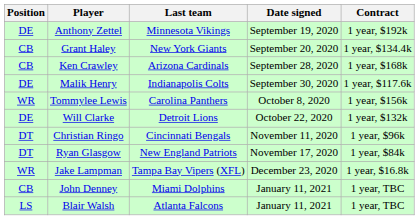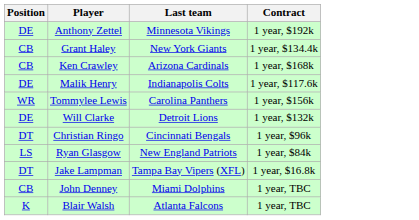- column: Date signed | September 19, 2020 | September 20, 2020 | September 28, 2020 | September 30, 2020 | October 8, 2020 | October 22, 2020 | November 11, 2020 | November 17, 2020 | December 23, 2020 | January 11, 2021 | January 11, 2021
Ryan Glasgow | Position: DT -> LS
Jake Lampman | Position: WR -> DT
Blair Walsh | Position: LS -> K
